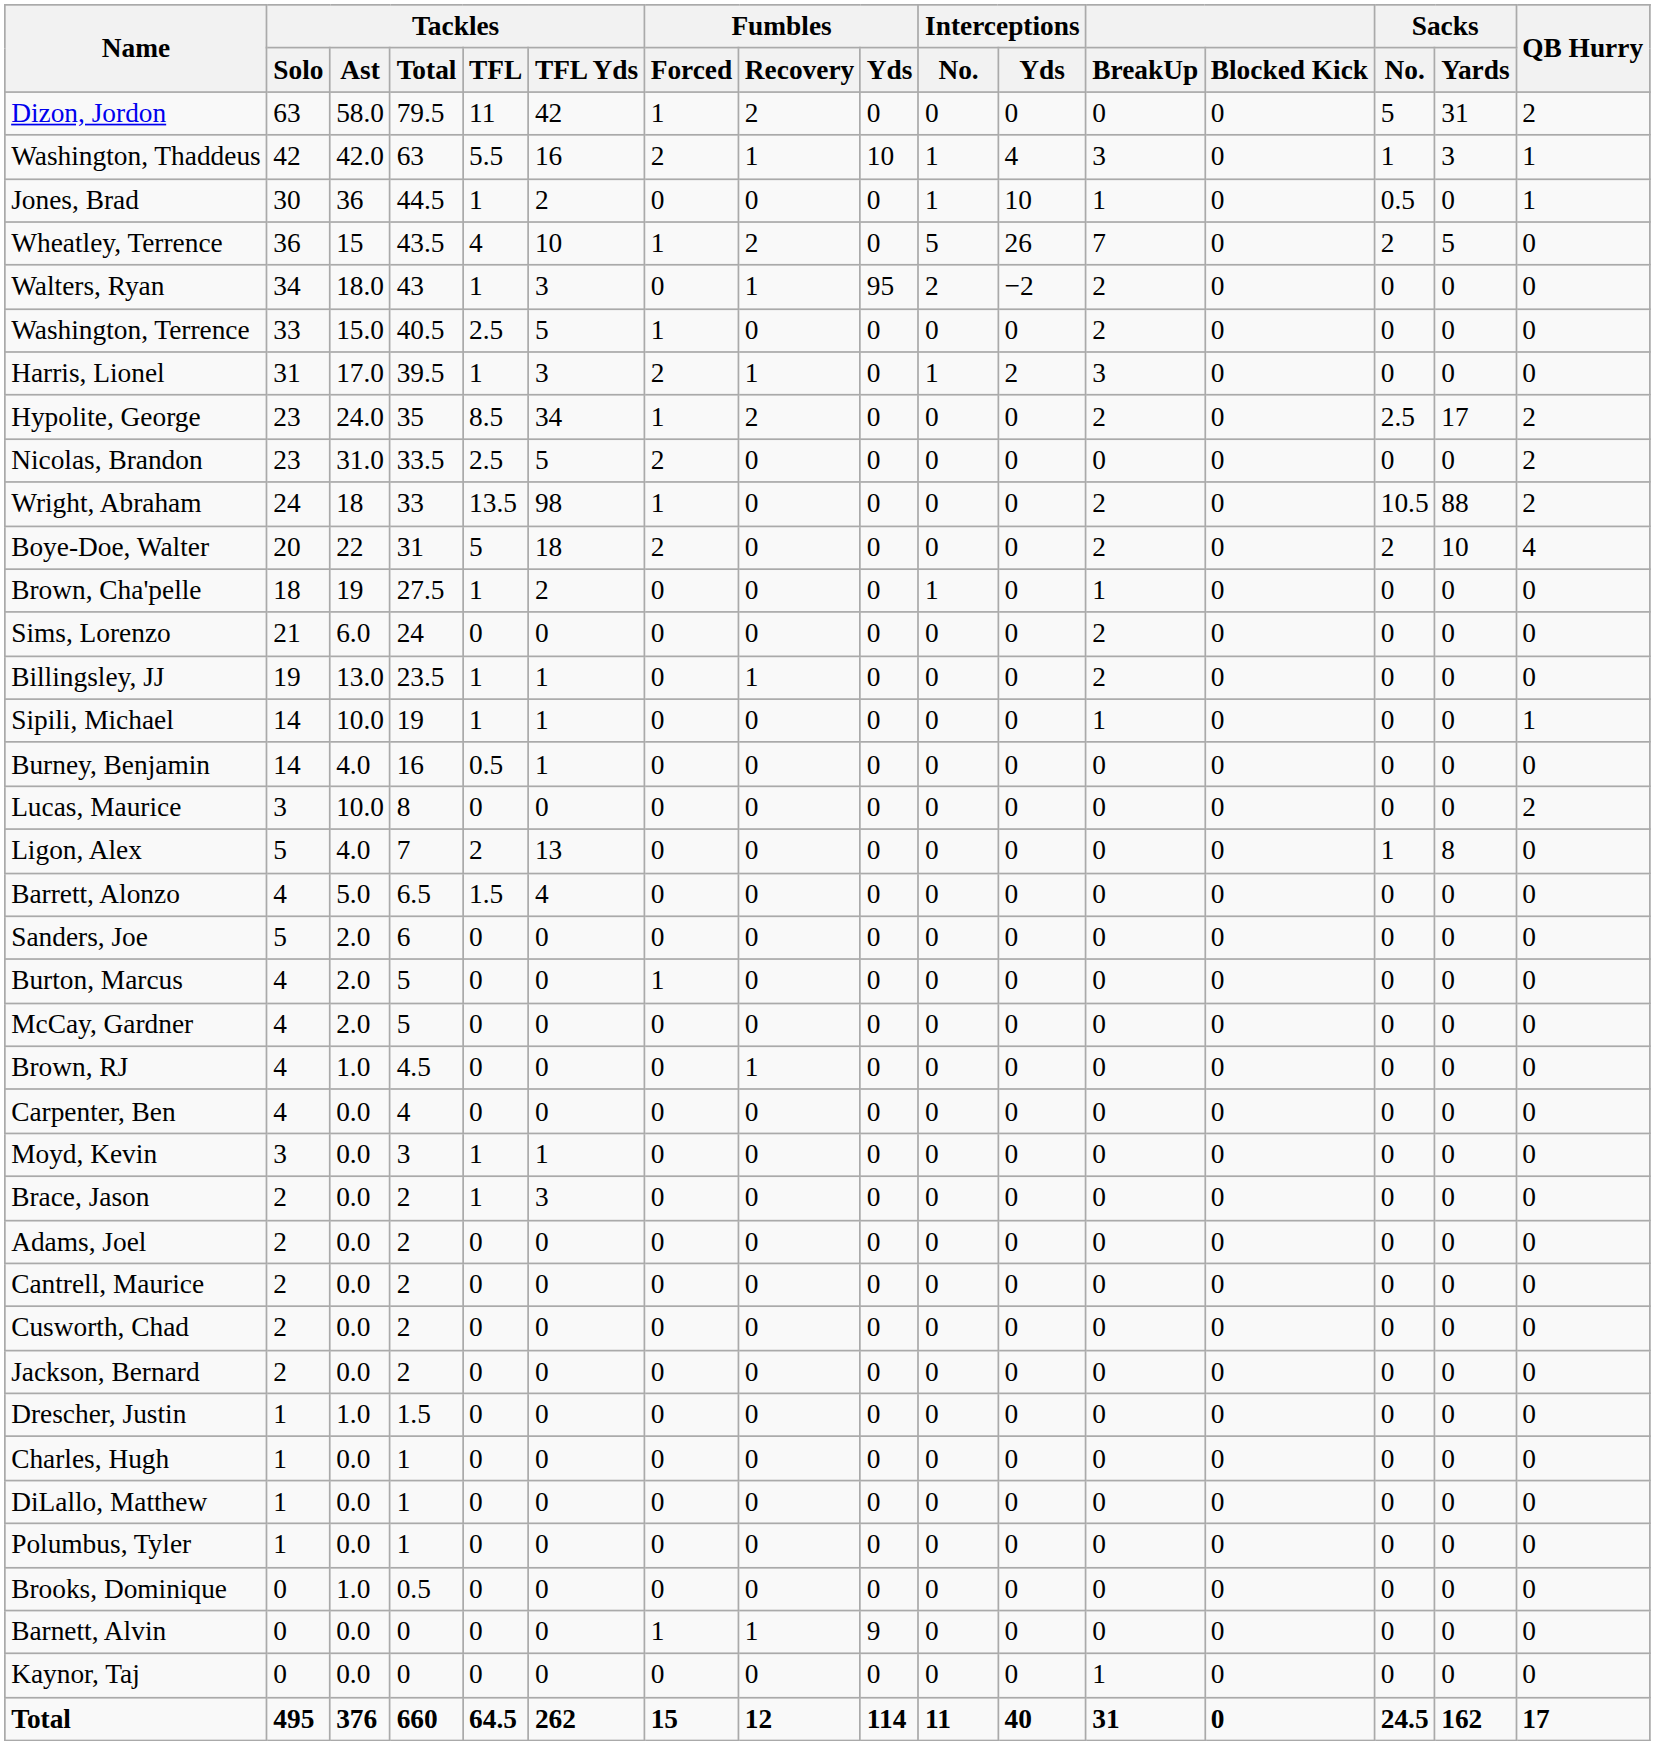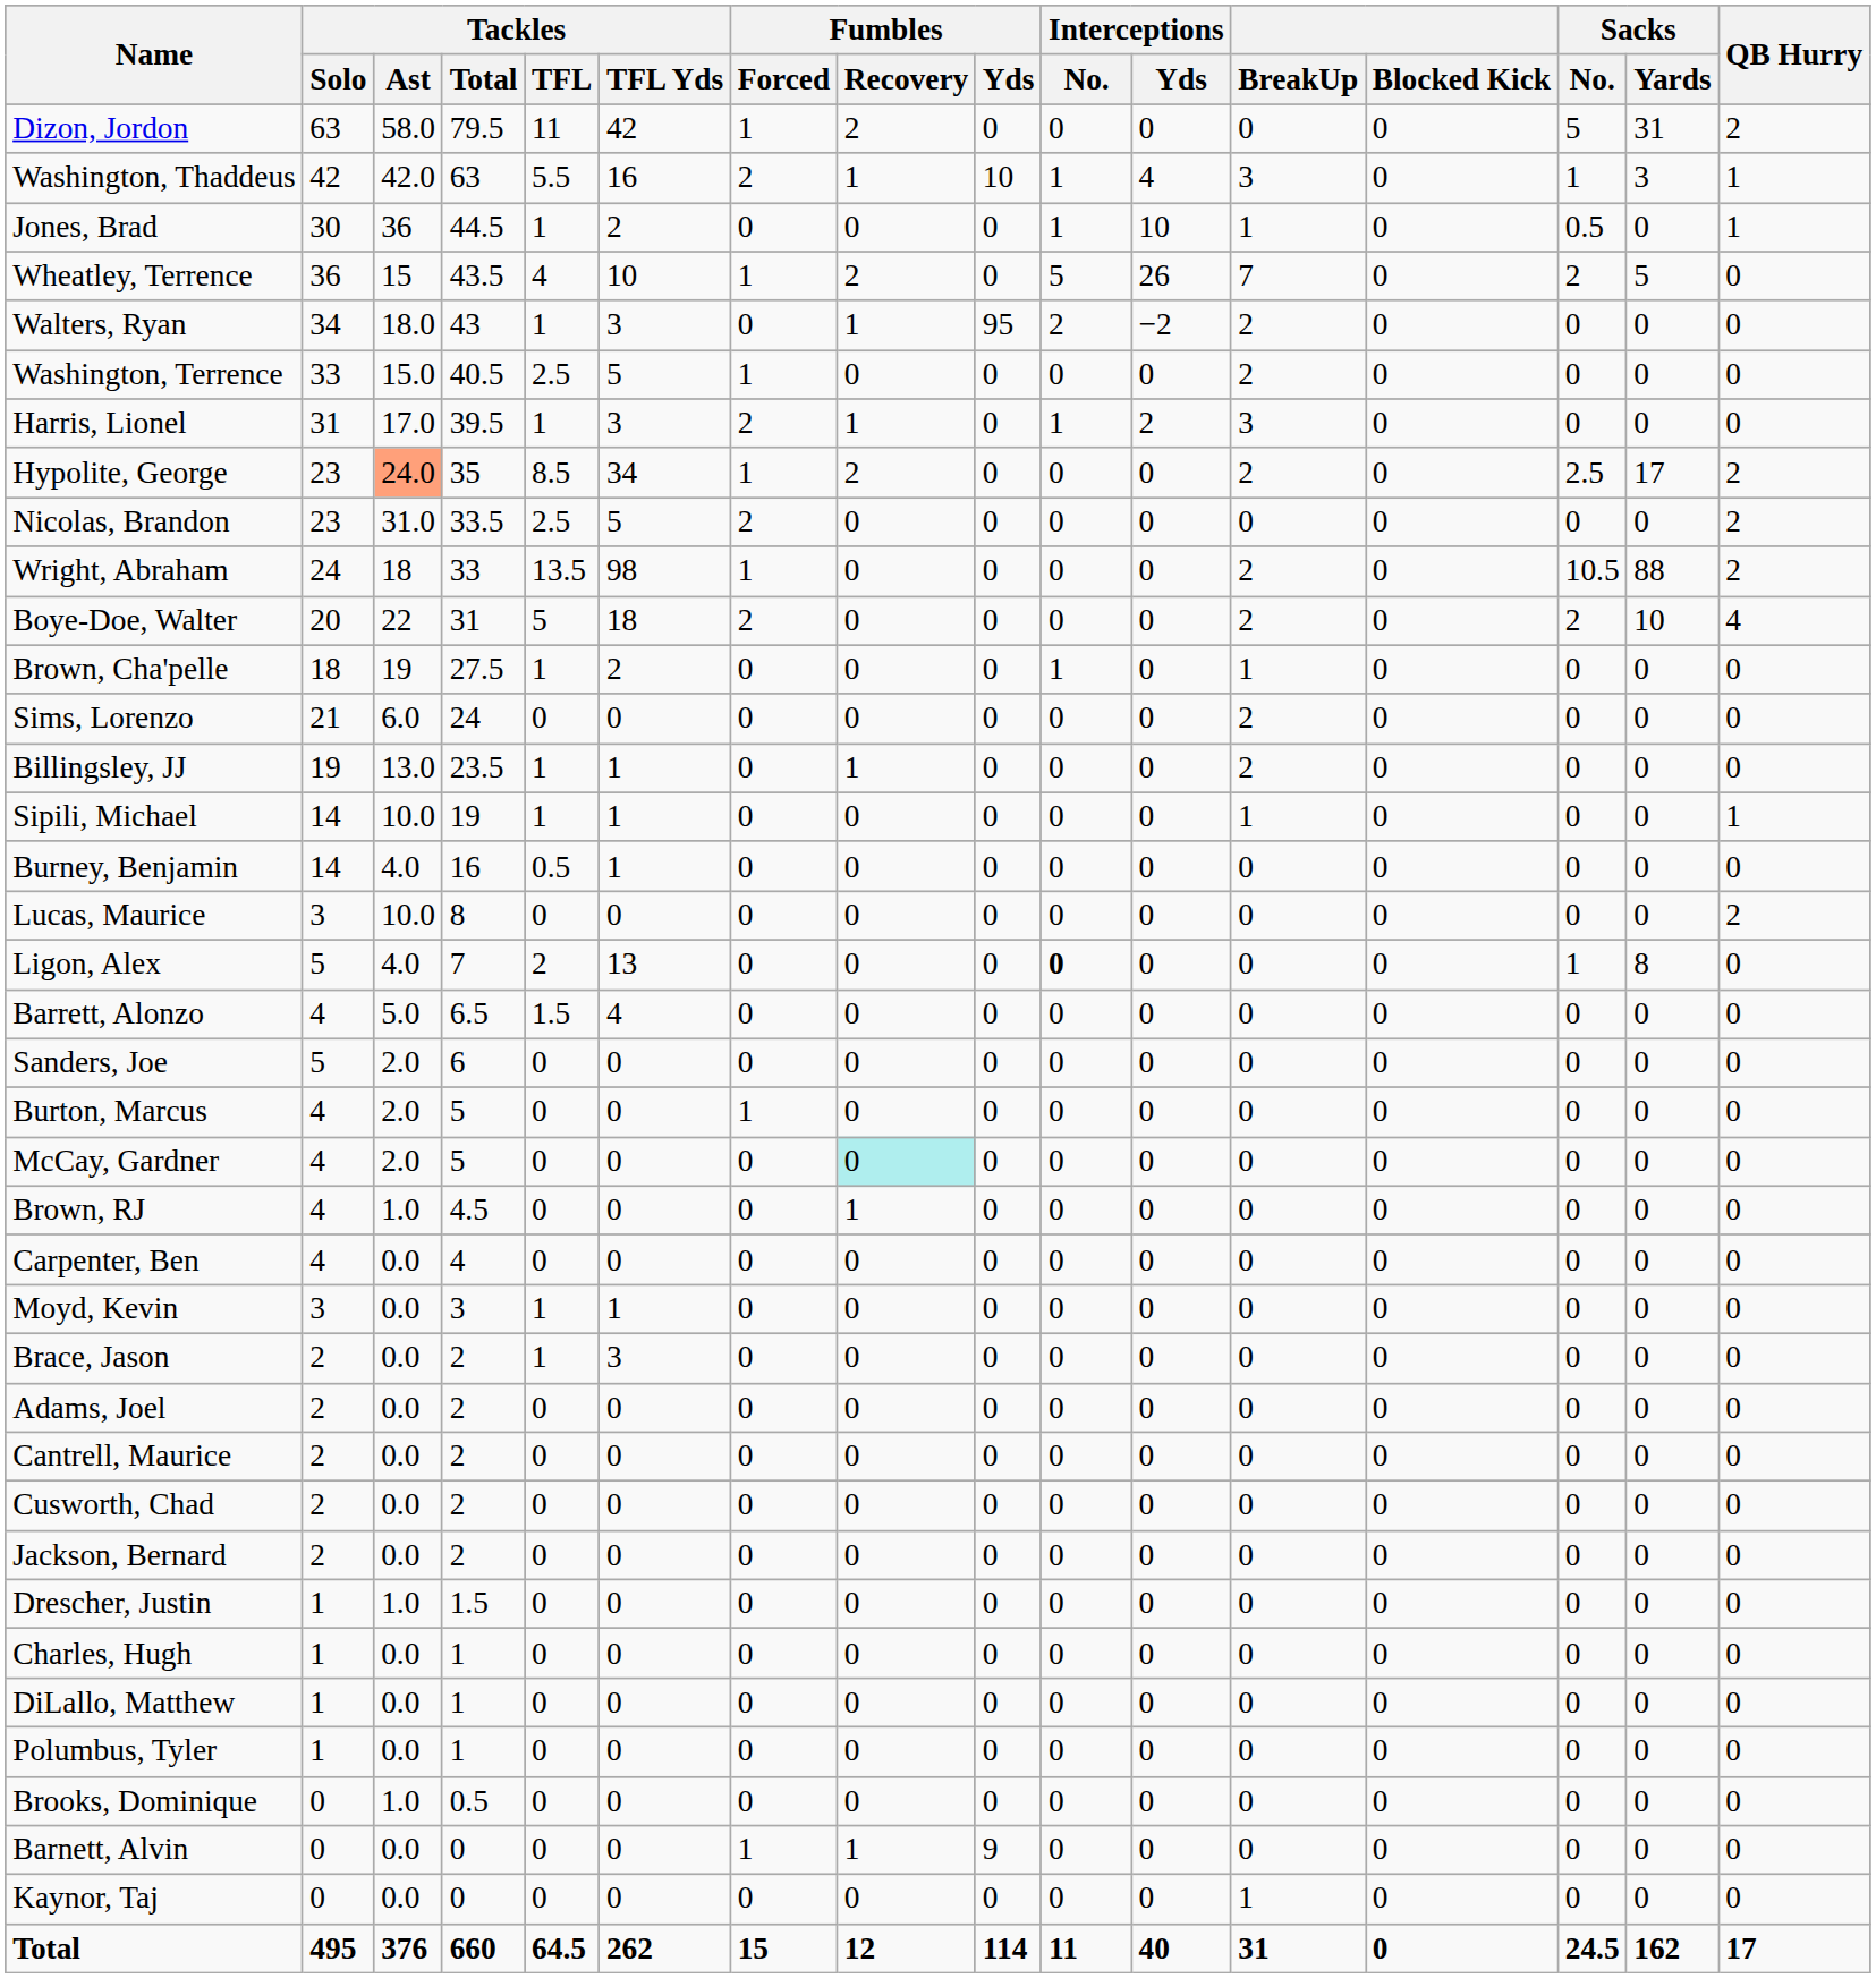Hypolite, George | Tackles / Ast: no background -> lightsalmon background
Ligon, Alex | Interceptions / No.: normal -> bold
McCay, Gardner | Fumbles / Recovery: no background -> paleturquoise background
